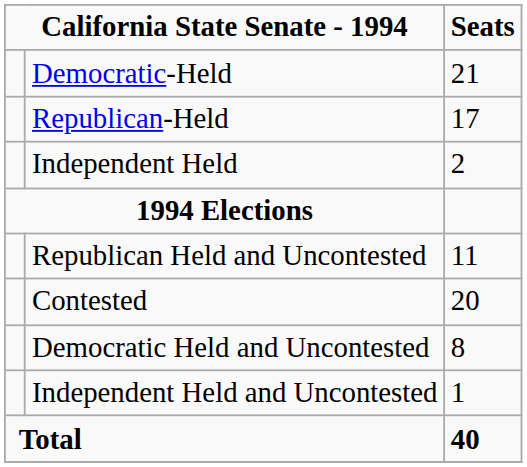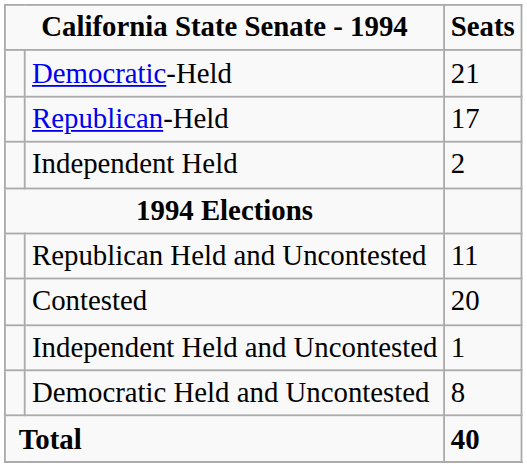rows swapped: Democratic Held and Uncontested <-> Independent Held and Uncontested
